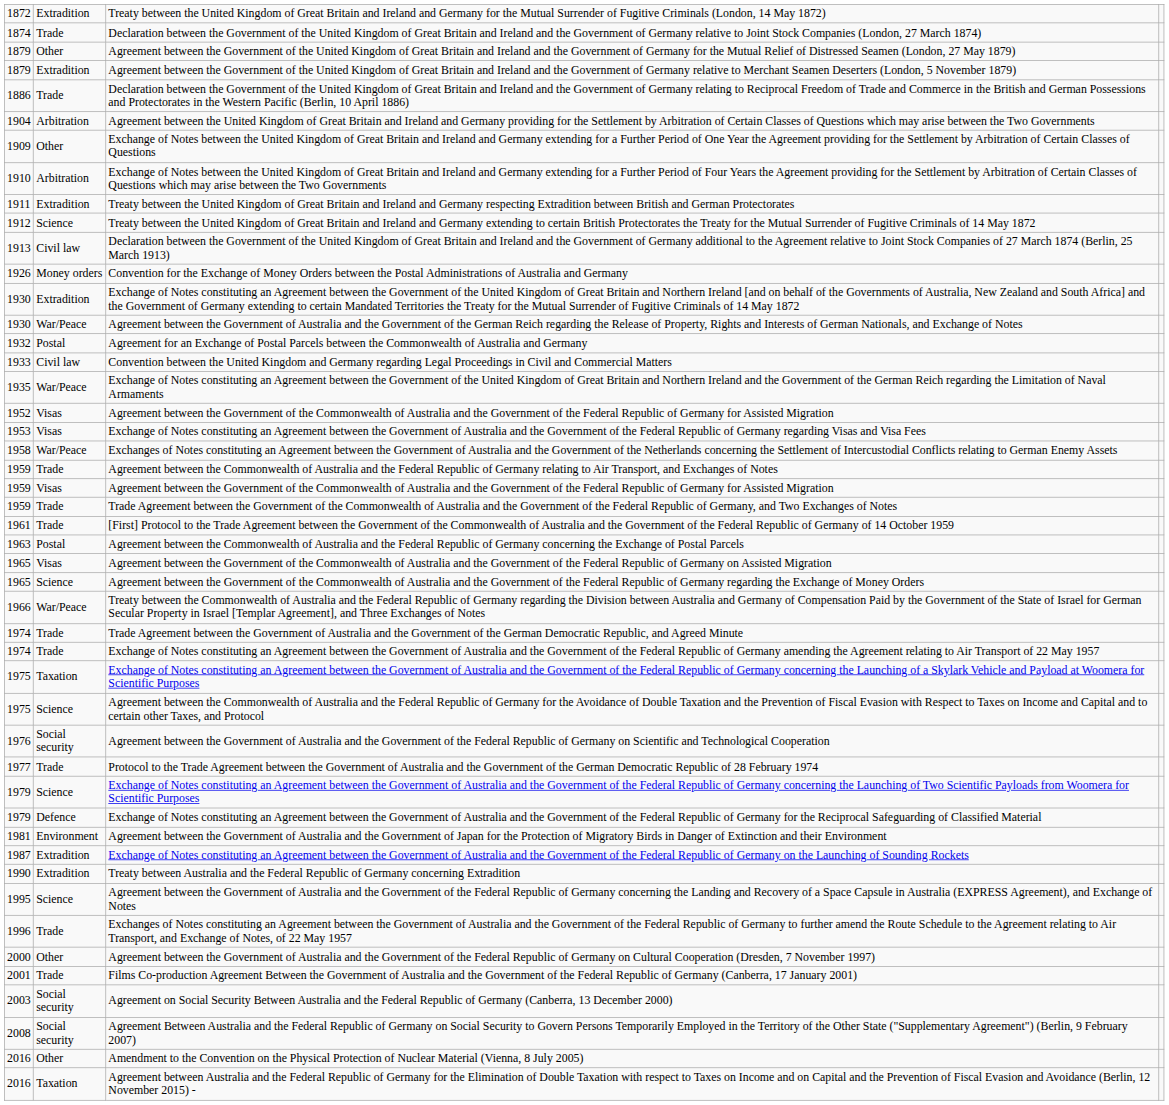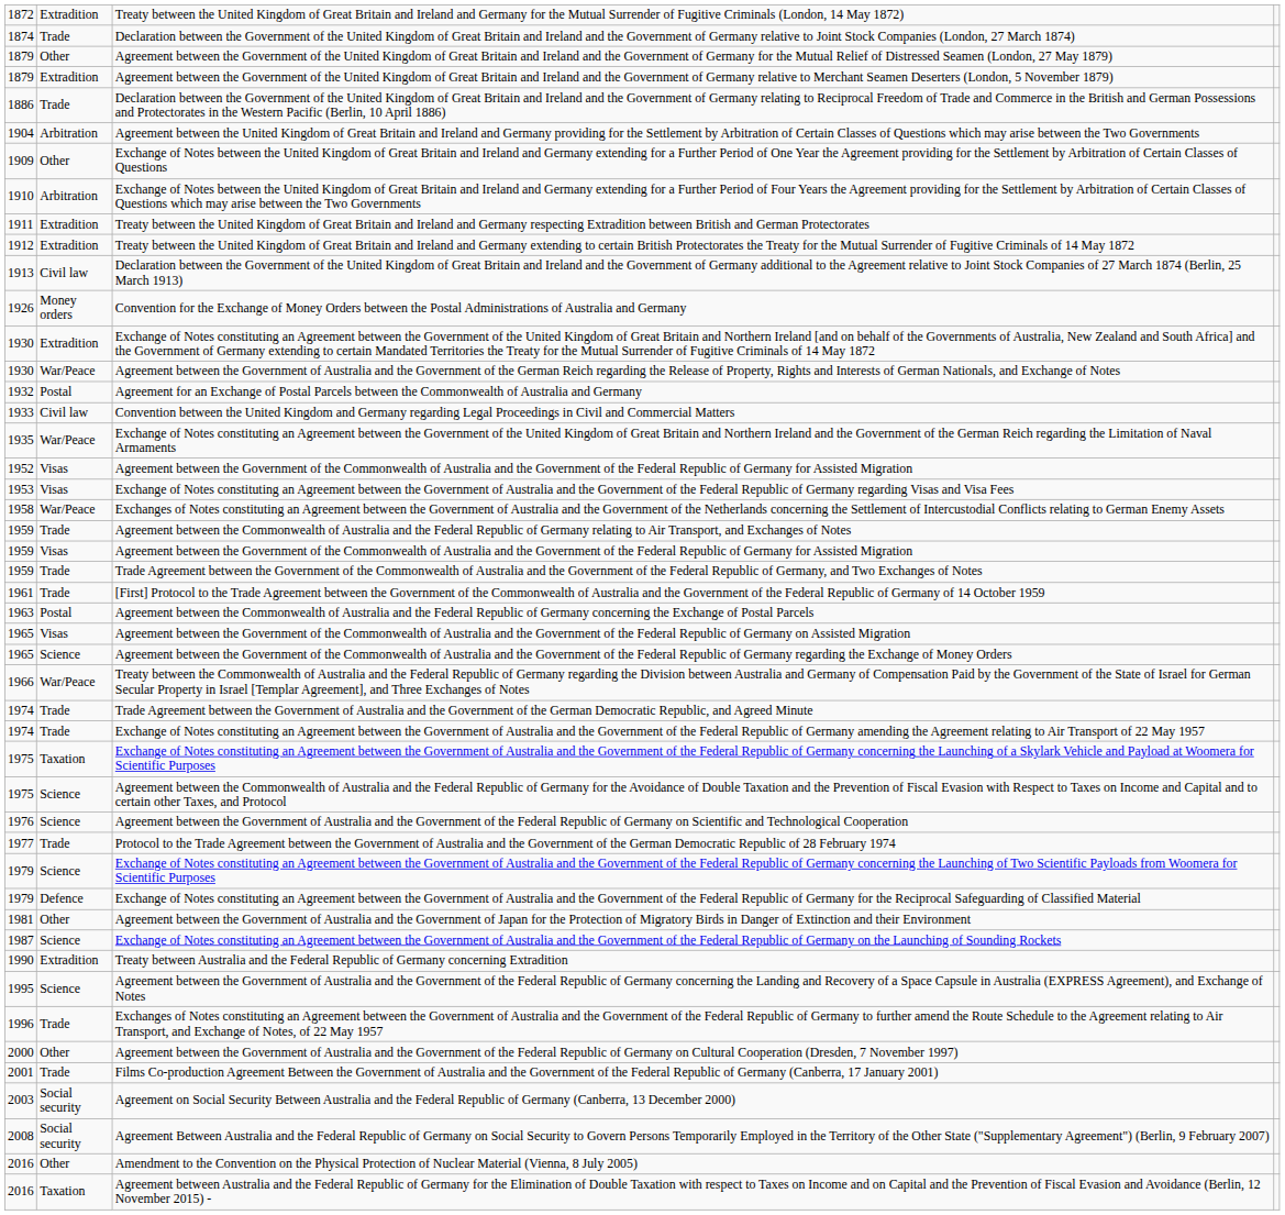row 10 | column 2: Science -> Extradition
row 33 | column 2: Social security -> Science
row 37 | column 2: Environment -> Other
row 38 | column 2: Extradition -> Science
